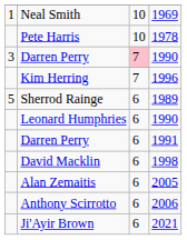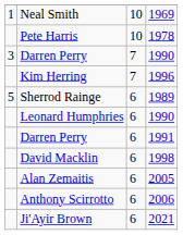Darren Perry / 1990 | column 3: pink background -> no background
